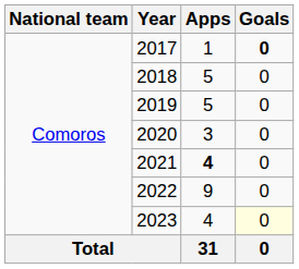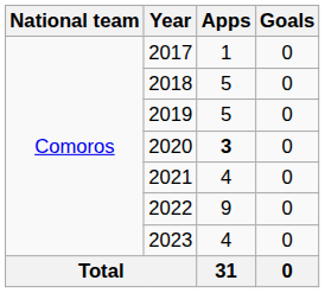2017 | Goals: bold -> normal
2020 | Apps: normal -> bold
2021 | Apps: bold -> normal
2023 | Goals: lightyellow background -> no background
